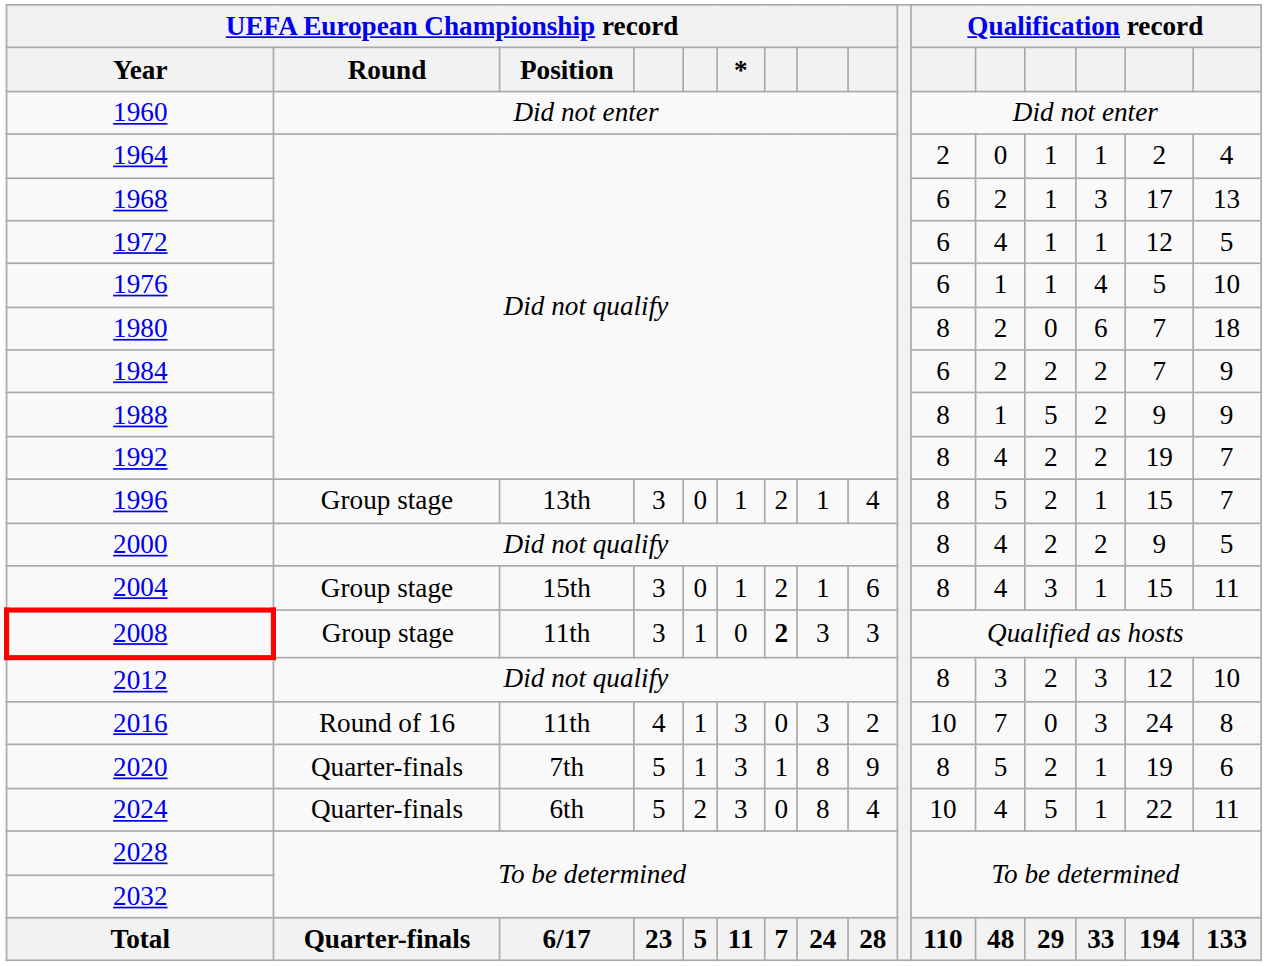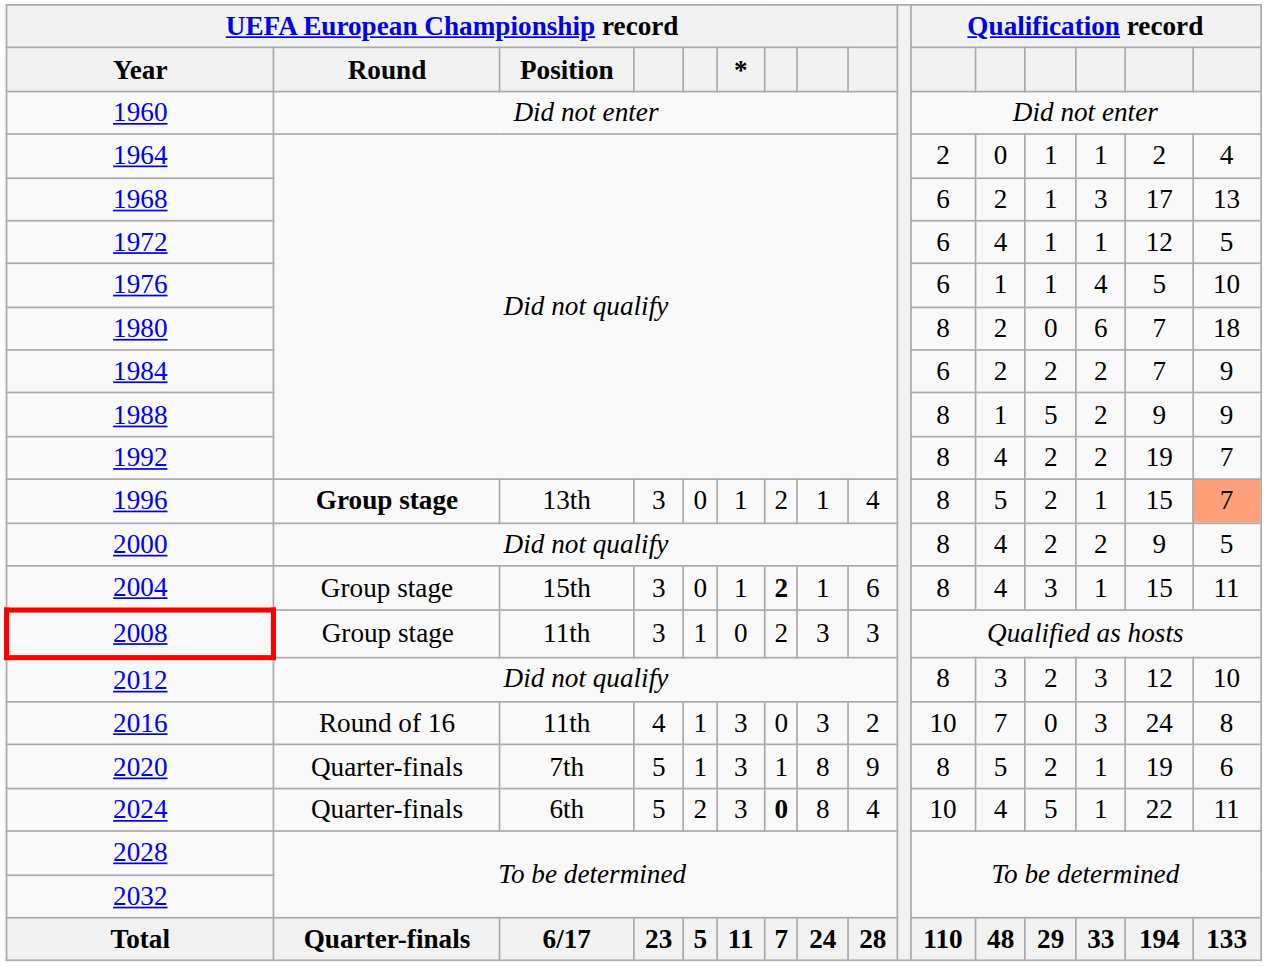1996 | UEFA European Championship record / Round: normal -> bold
1996 | column 16: no background -> lightsalmon background
2004 | column 7: normal -> bold
2008 | column 7: bold -> normal
2024 | column 7: normal -> bold
